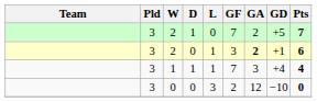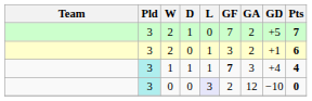row 3 | GA: bold -> normal
row 4 | Pld: no background -> paleturquoise background
row 4 | GF: normal -> bold
row 5 | Pld: no background -> paleturquoise background
row 5 | L: no background -> lavender background
